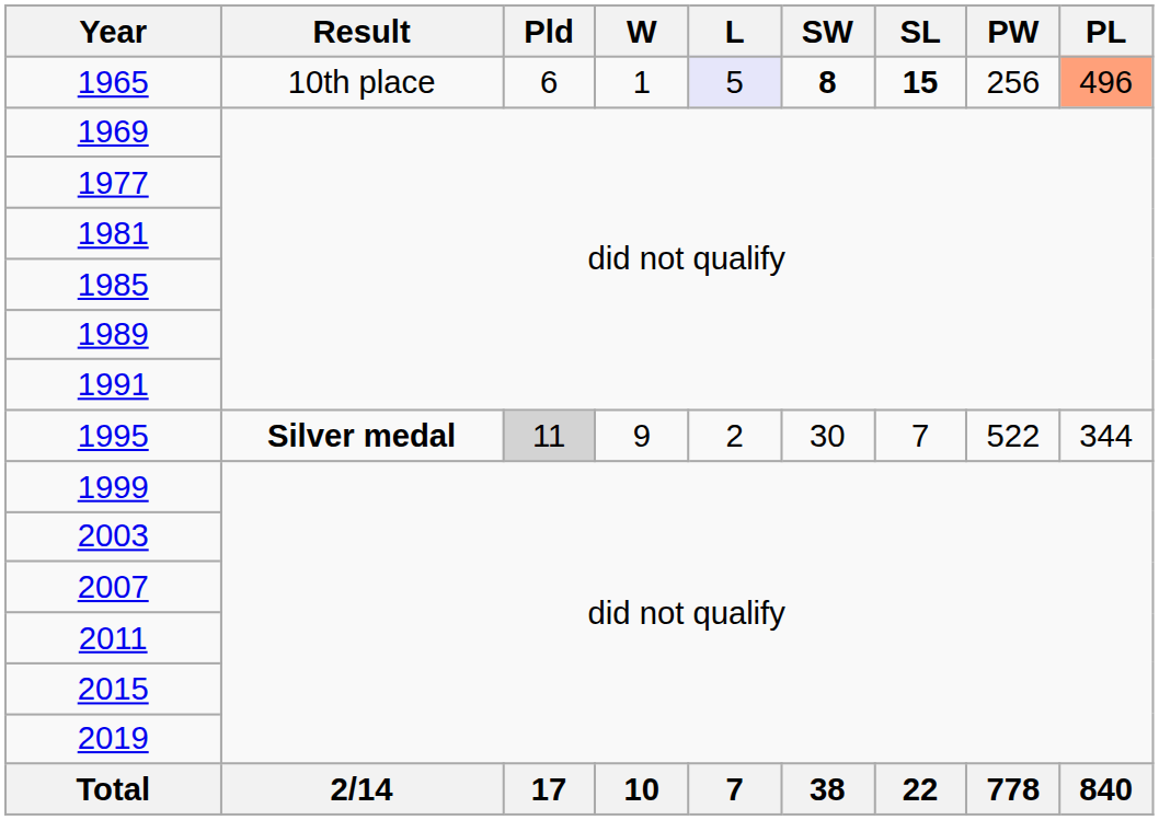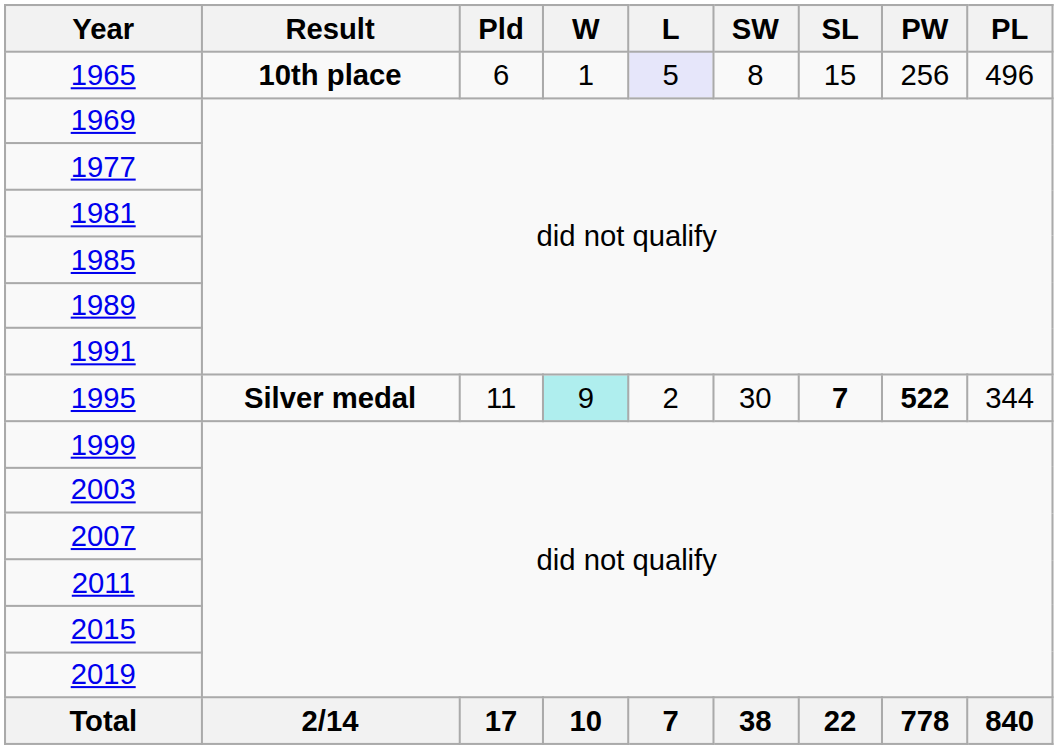1965 | Result: normal -> bold
1965 | SW: bold -> normal
1965 | SL: bold -> normal
1965 | PL: lightsalmon background -> no background
1995 | Pld: lightgrey background -> no background
1995 | W: no background -> paleturquoise background
1995 | SL: normal -> bold
1995 | PW: normal -> bold
